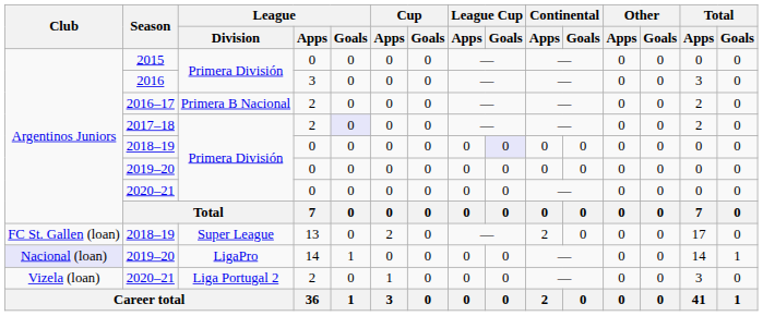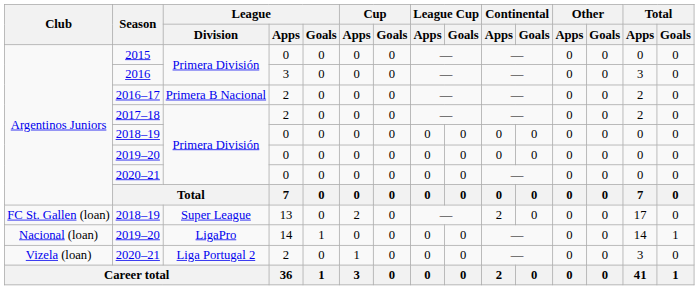2017–18 | League / Goals: lavender background -> no background
2018–19 / Primera División | League Cup / Goals: lavender background -> no background
2019–20 / LigaPro | Club: lavender background -> no background
